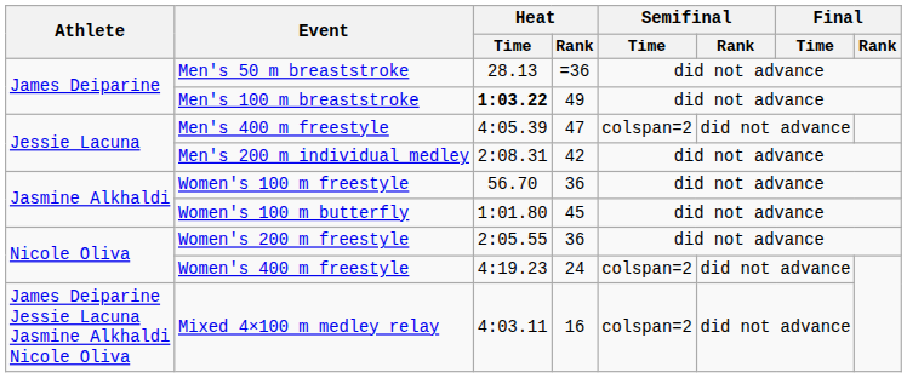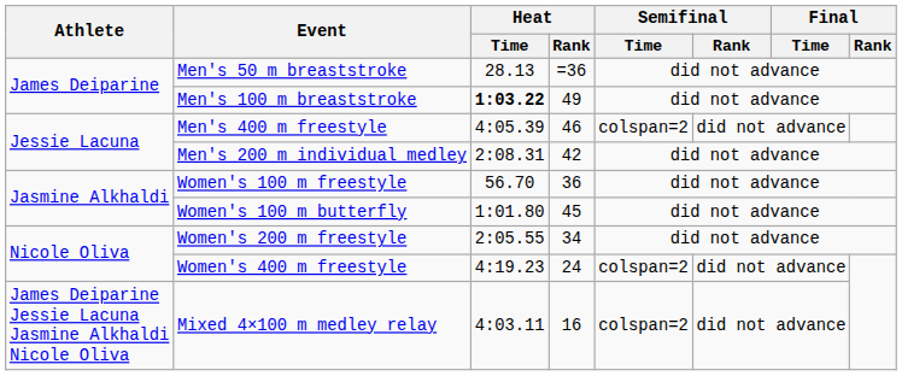Men's 400 m freestyle | Heat / Rank: 47 -> 46
Women's 200 m freestyle | Heat / Rank: 36 -> 34
